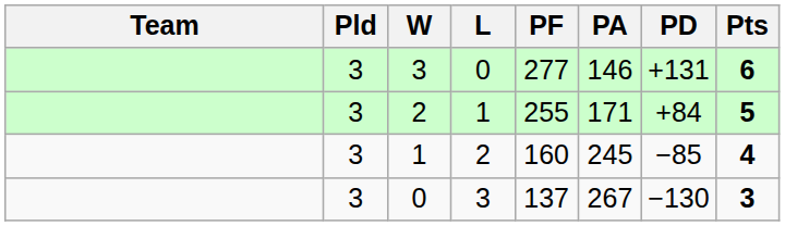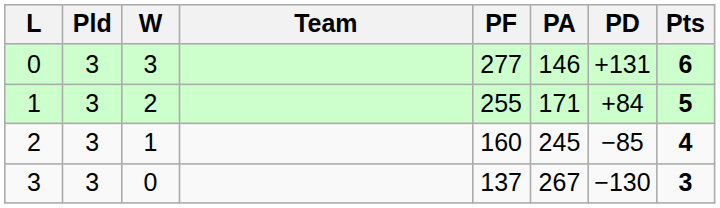columns swapped: Team <-> L
